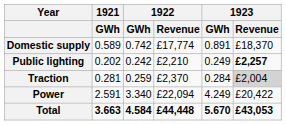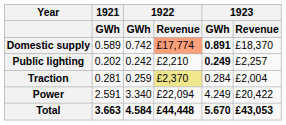Domestic supply | 1922 / Revenue: no background -> lightsalmon background
Domestic supply | 1923 / GWh: normal -> bold
Public lighting | 1923 / GWh: normal -> bold
Public lighting | 1923 / Revenue: bold -> normal
Traction | 1922 / Revenue: no background -> khaki background
Traction | 1923 / Revenue: lightgrey background -> no background
